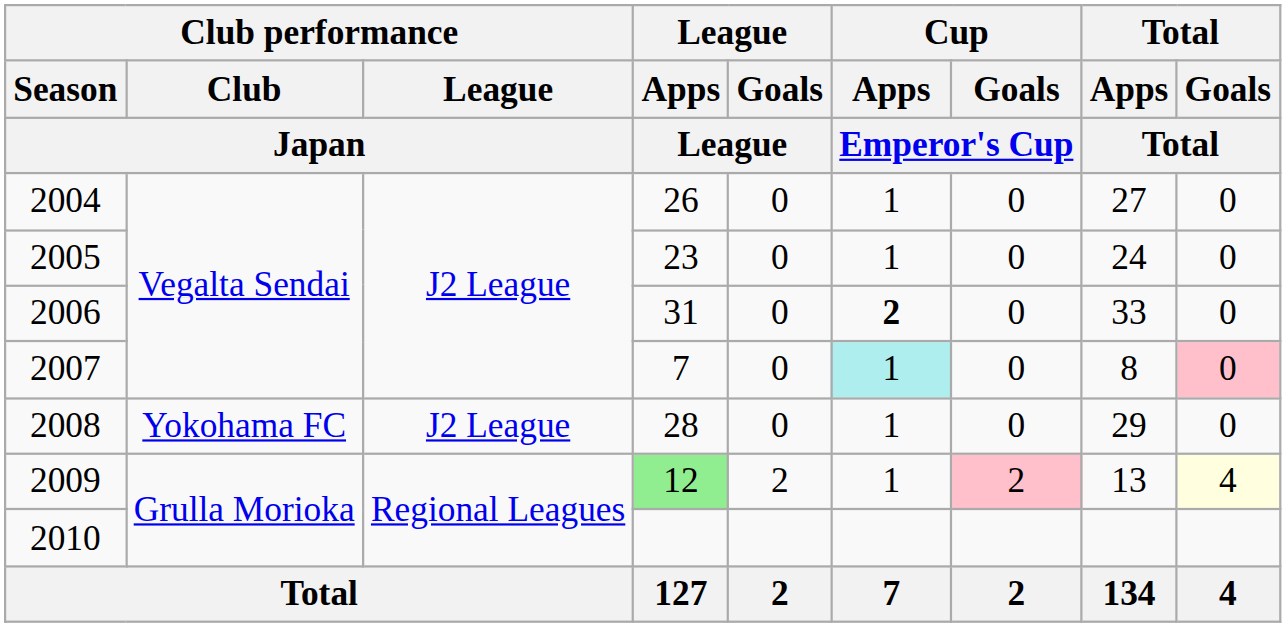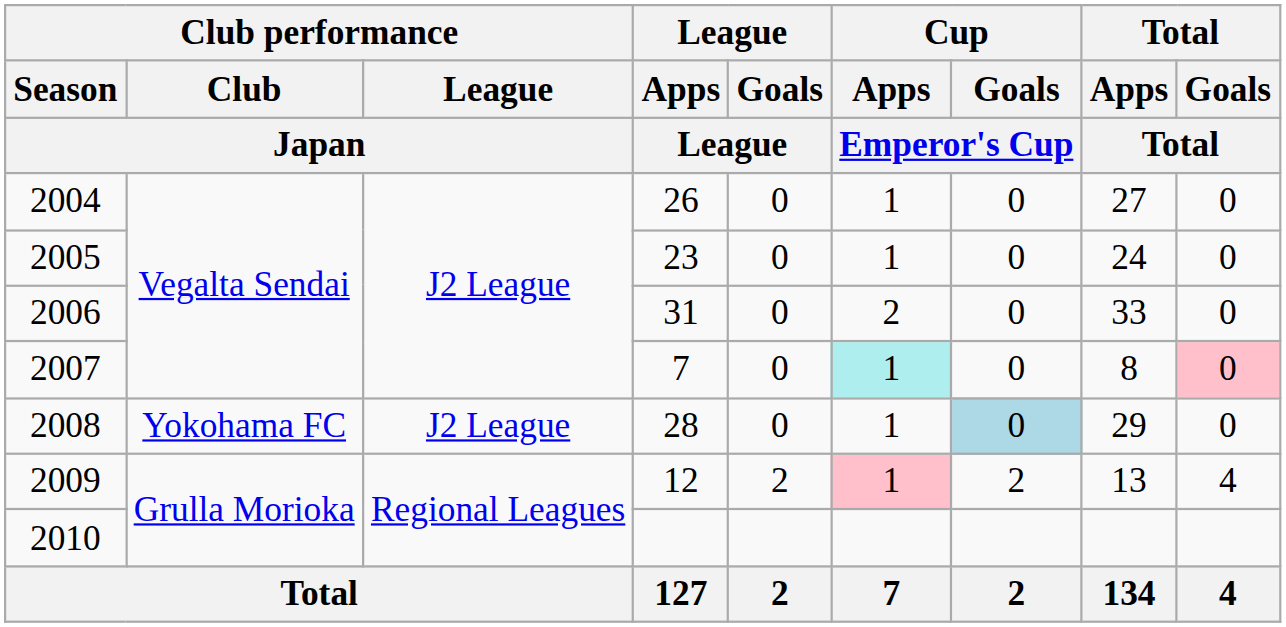2006 | Cup / Apps / Emperor's Cup: bold -> normal
2008 | Cup / Goals / Emperor's Cup: no background -> lightblue background
2009 | League / Apps / League: lightgreen background -> no background
2009 | Cup / Apps / Emperor's Cup: no background -> pink background
2009 | Cup / Goals / Emperor's Cup: pink background -> no background
2009 | Total / Goals / Total: lightyellow background -> no background
